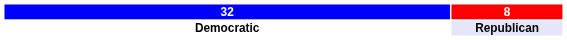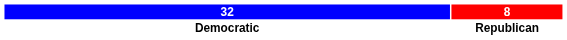Democratic | 8: lavender background -> no background
